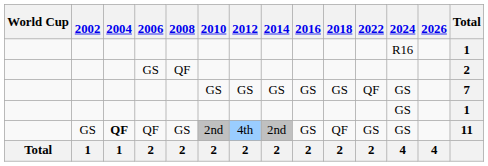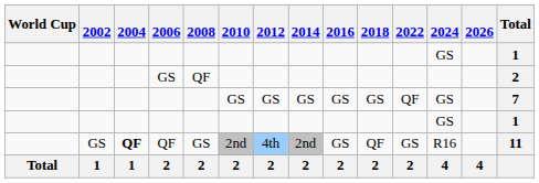row 2 | 2024: R16 -> GS
row 6 | 2024: GS -> R16
